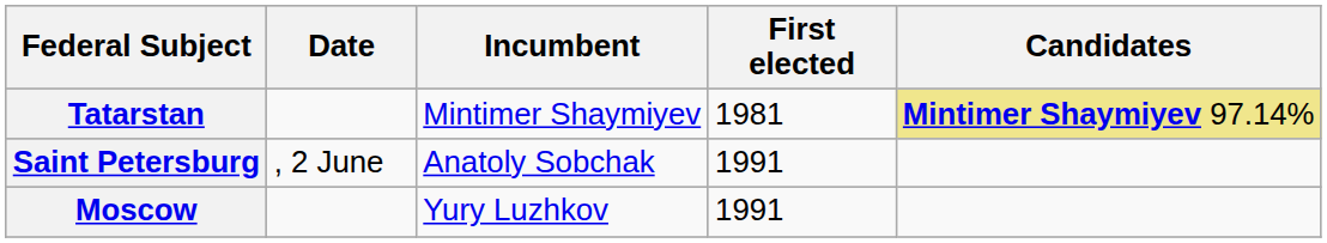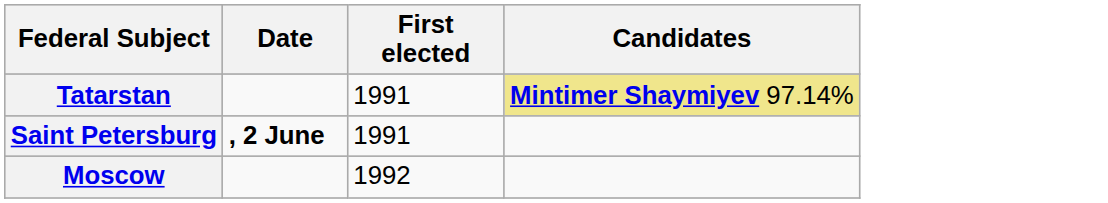- column: Incumbent | Mintimer Shaymiyev | Anatoly Sobchak | Yury Luzhkov
Tatarstan | First elected: 1981 -> 1991
Saint Petersburg | Date: normal -> bold
Moscow | First elected: 1991 -> 1992
